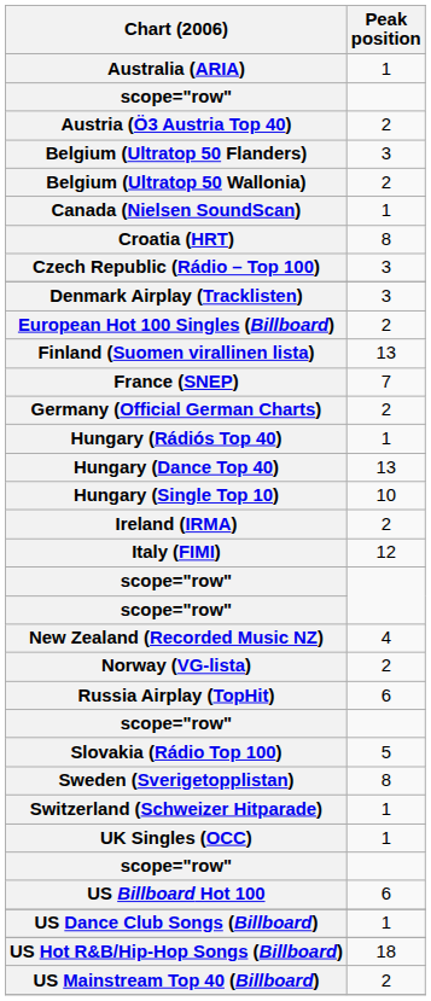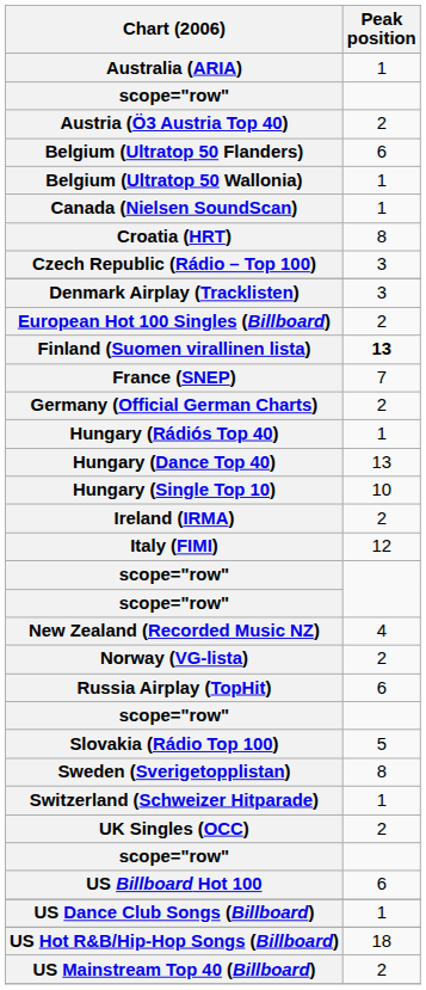Belgium (Ultratop 50 Flanders) | Peak position: 3 -> 6
Belgium (Ultratop 50 Wallonia) | Peak position: 2 -> 1
Finland (Suomen virallinen lista) | Peak position: normal -> bold
UK Singles (OCC) | Peak position: 1 -> 2
